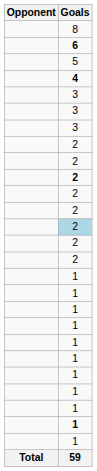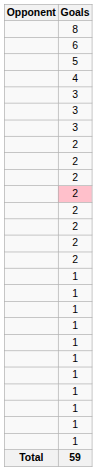row 3 | Goals: bold -> normal
row 5 | Goals: bold -> normal
row 11 | Goals: bold -> normal
row 12 | Goals: no background -> pink background
row 14 | Goals: lightblue background -> no background
row 26 | Goals: bold -> normal
